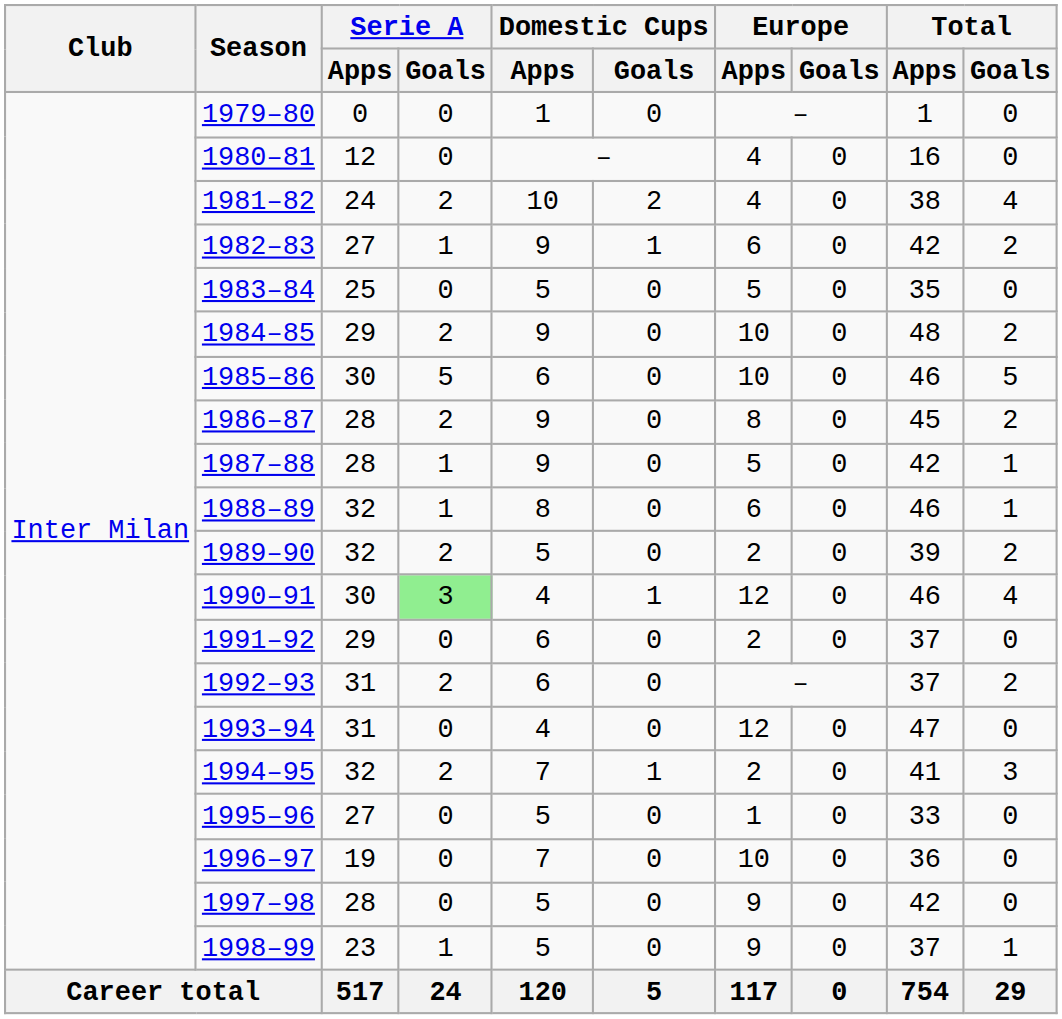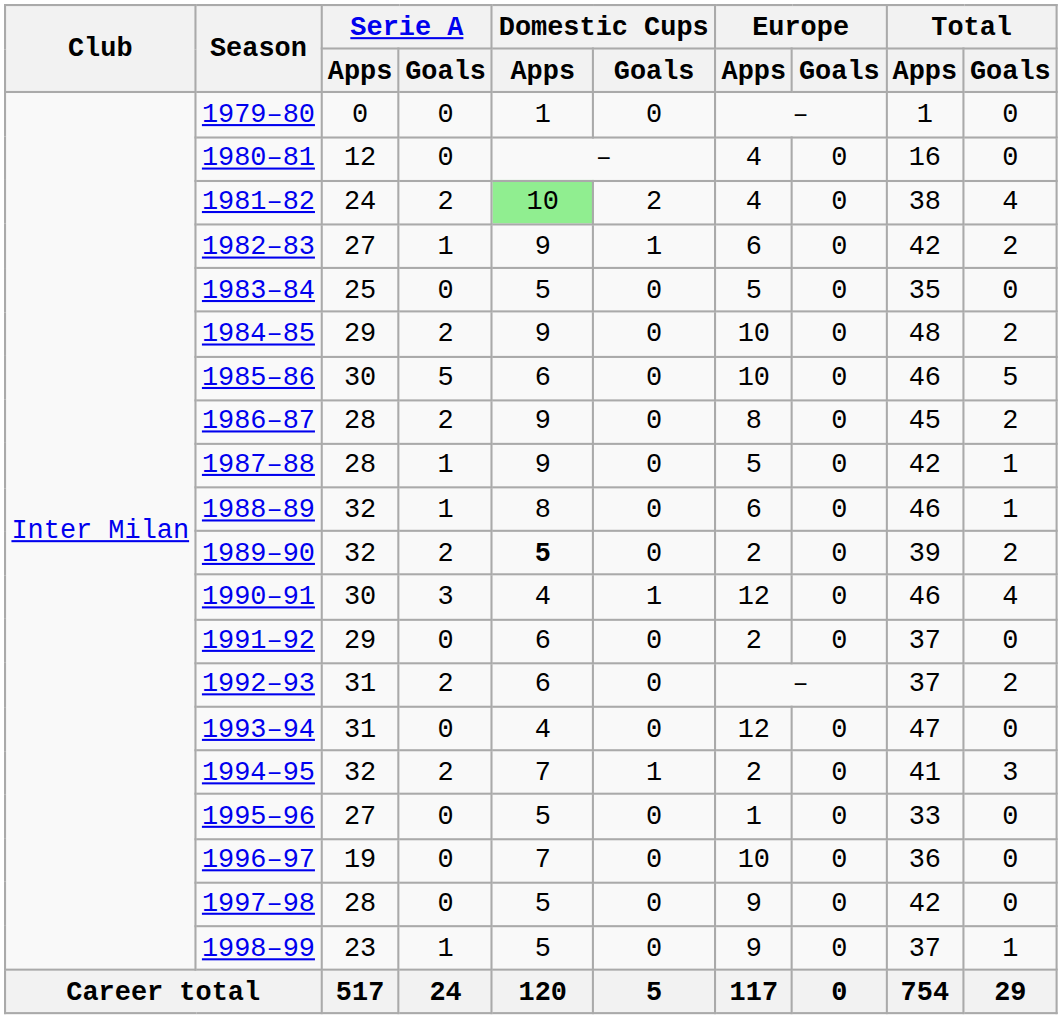1981–82 | Domestic Cups / Apps: no background -> lightgreen background
1989–90 | Domestic Cups / Apps: normal -> bold
1990–91 | Serie A / Goals: lightgreen background -> no background
